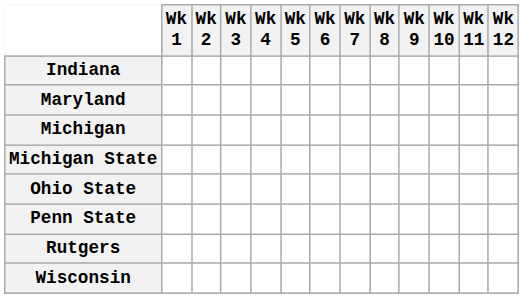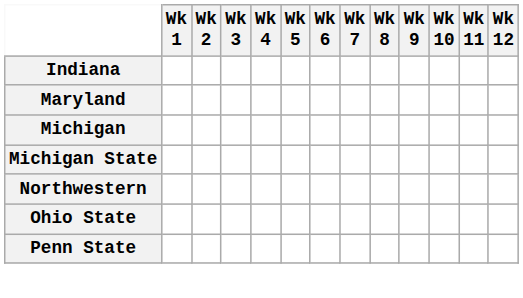+ row: Northwestern
- row: Rutgers
- row: Wisconsin
